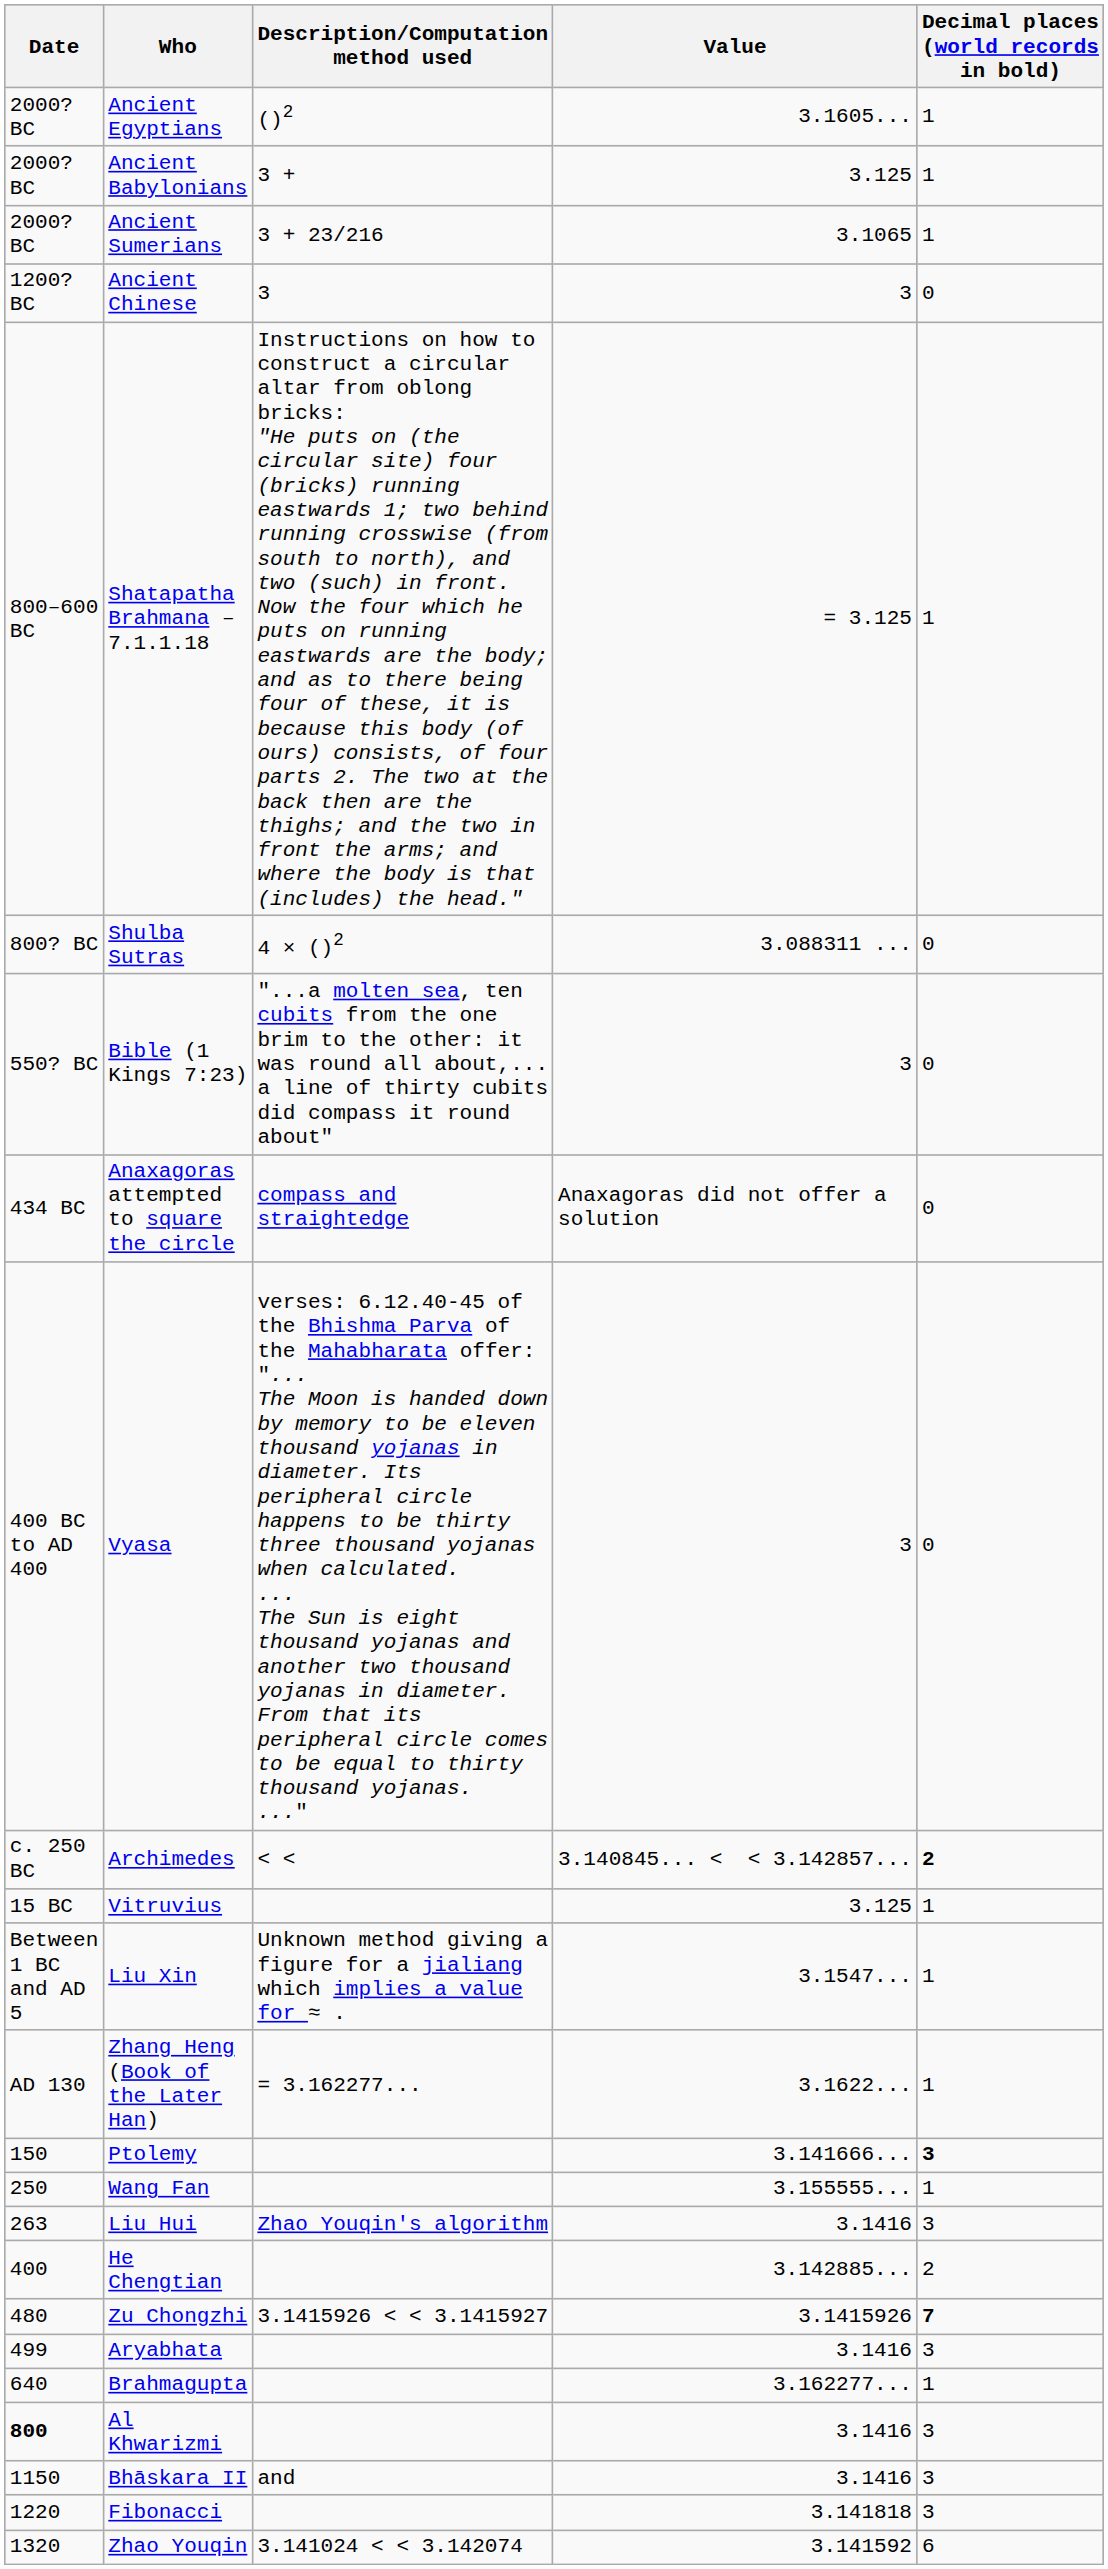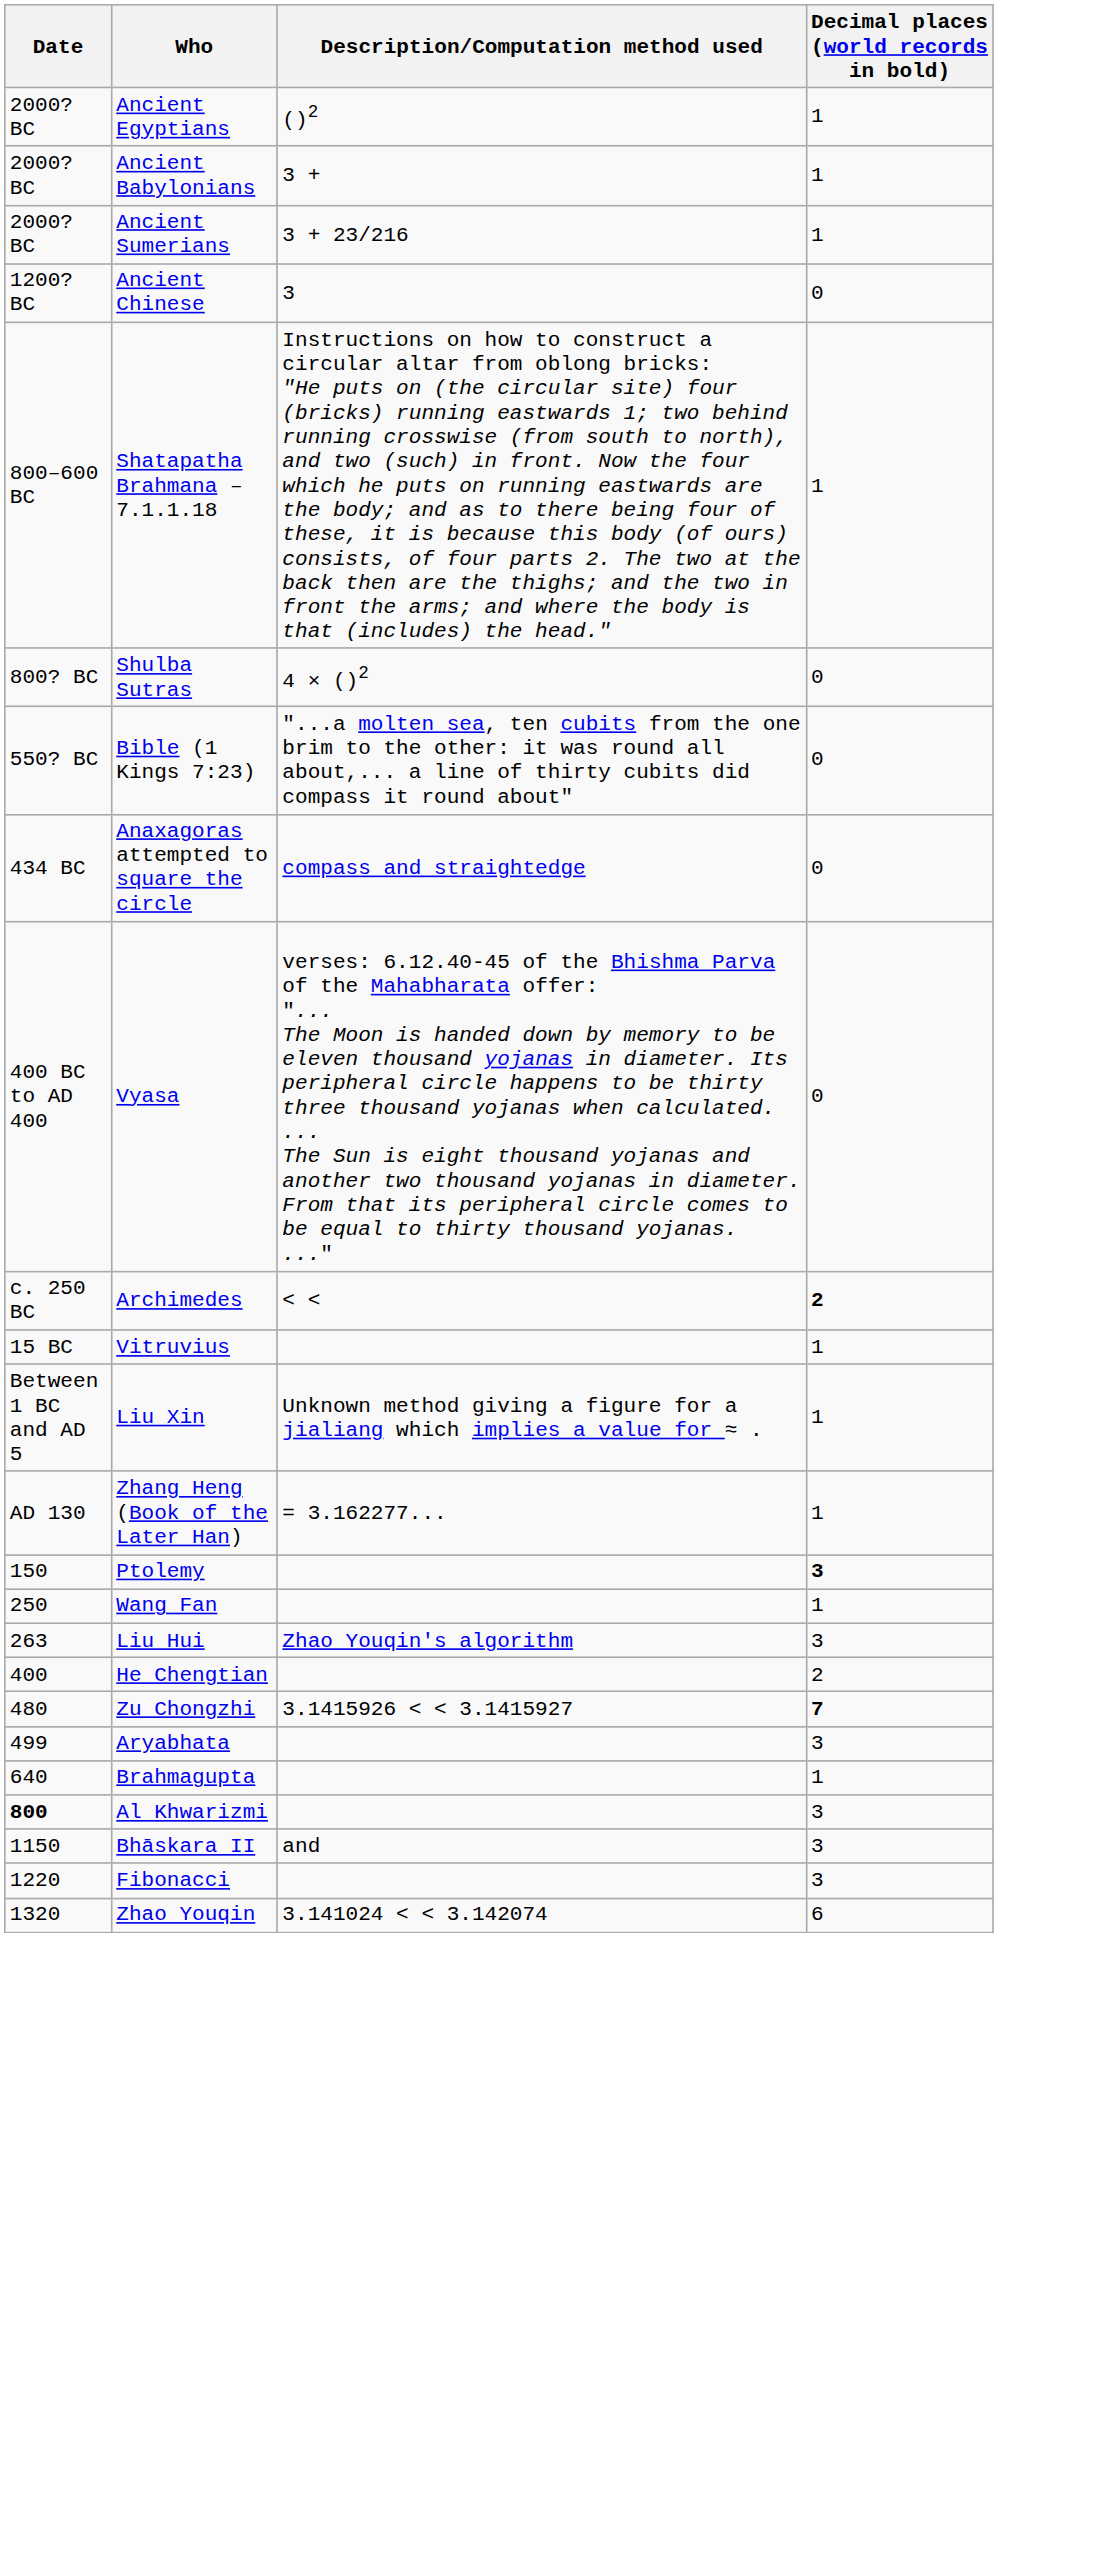- column: Value | 3.1605... | 3.125 | 3.1065 | 3 | = 3.125 | 3.088311 ... | 3 | Anaxagoras did not offer a solution | 3 | 3.140845... < < 3.142857... | 3.125 | 3.1547... | 3.1622... | 3.141666... | 3.155555... | 3.1416 | 3.142885... | 3.1415926 | 3.1416 | 3.162277... | 3.1416 | 3.1416 | 3.141818 | 3.141592
